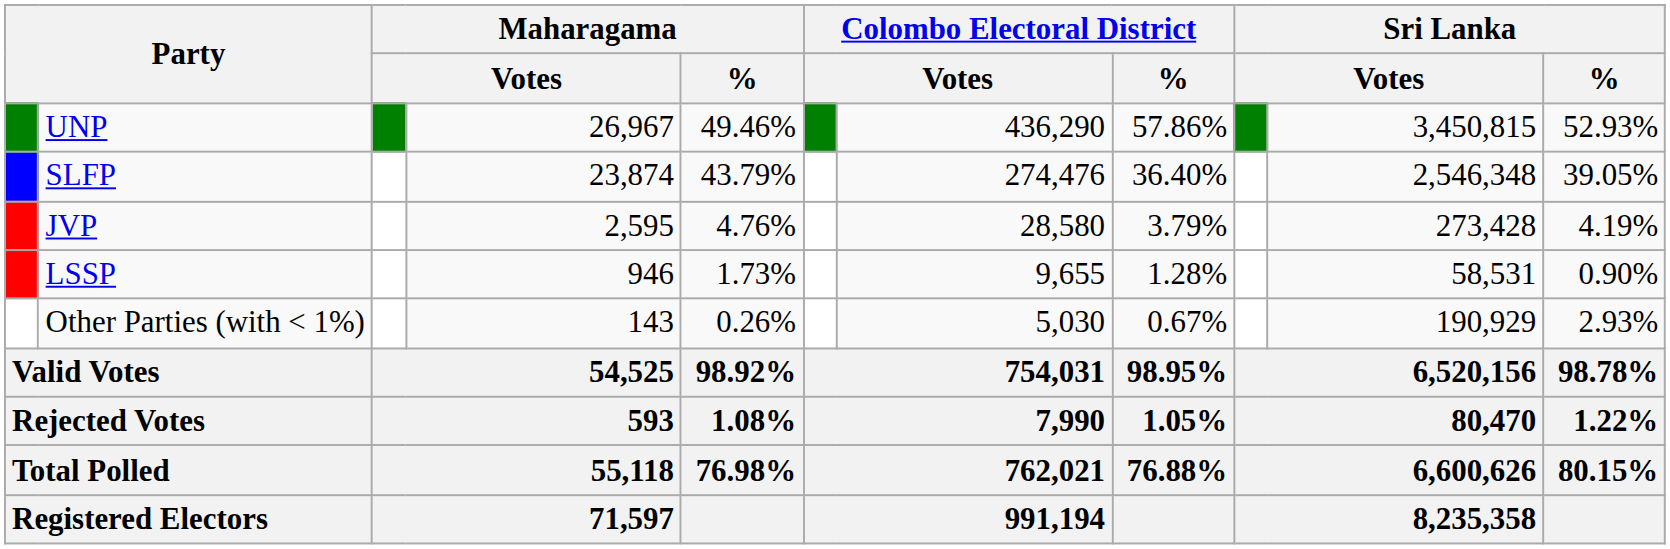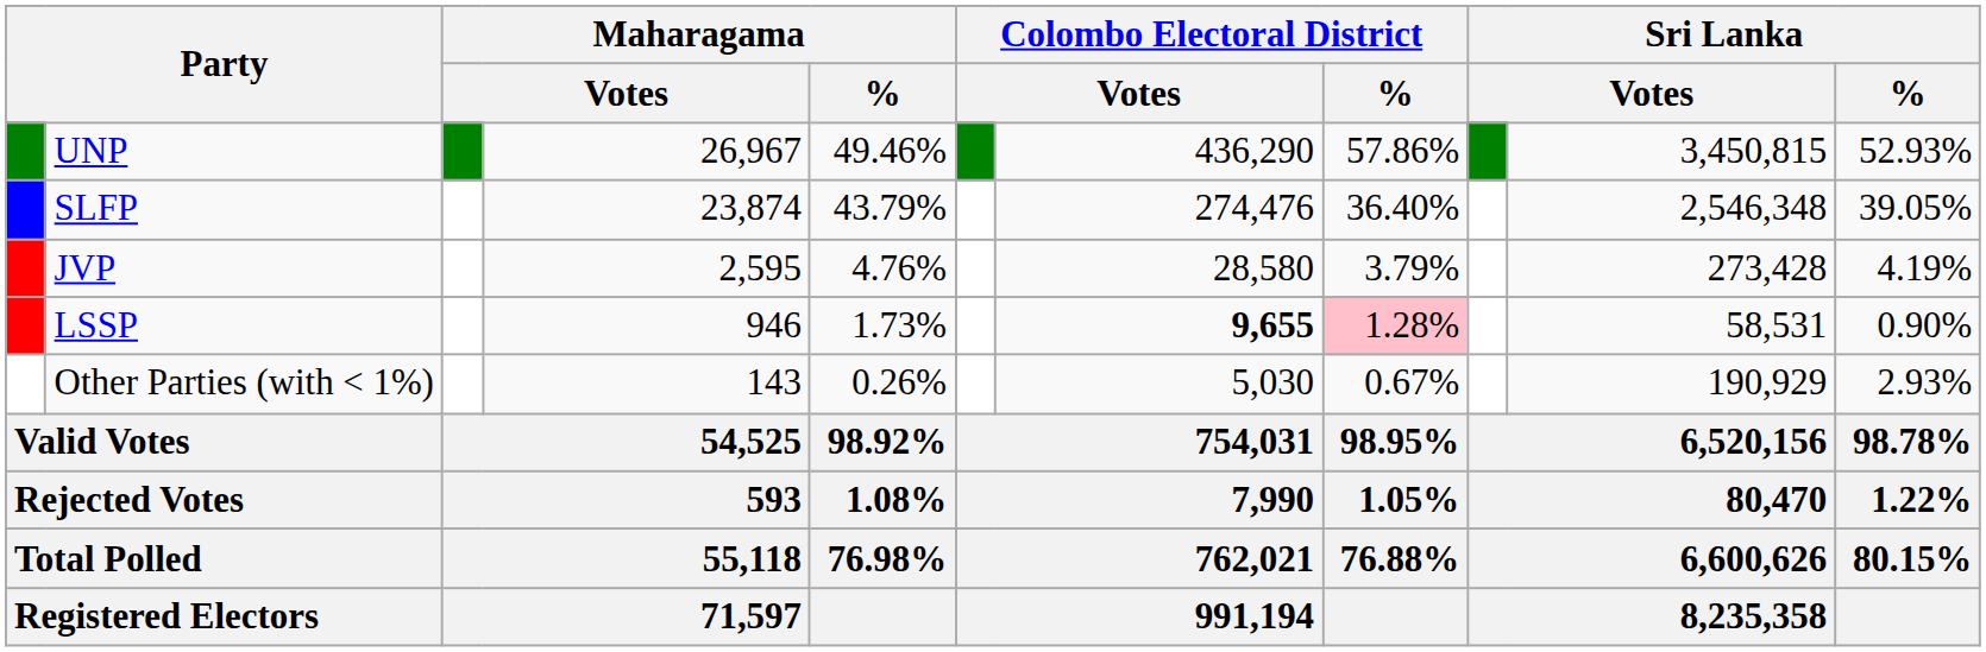LSSP | column 7: normal -> bold
LSSP | Colombo Electoral District / %: no background -> pink background
